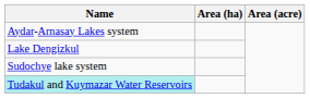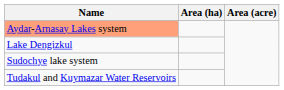Aydar-Arnasay Lakes system | Name: no background -> lightsalmon background
Tudakul and Kuymazar Water Reservoirs | Name: paleturquoise background -> no background
